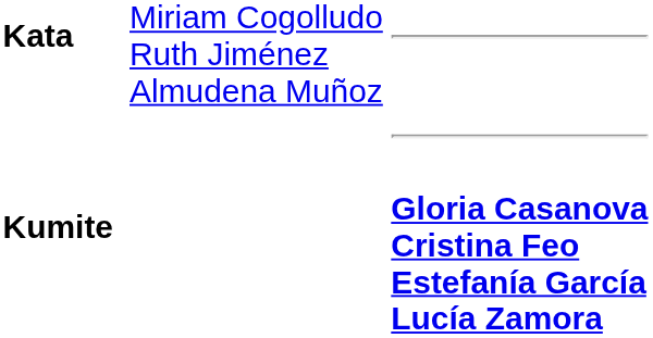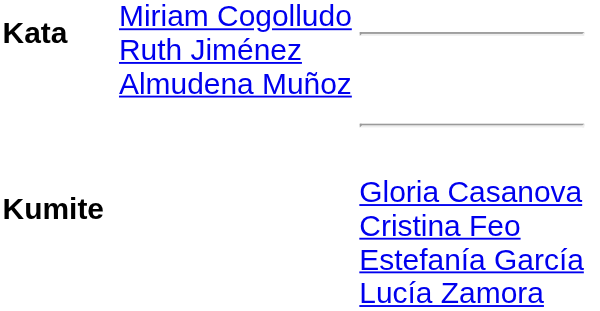Kumite | column 3: bold -> normal
